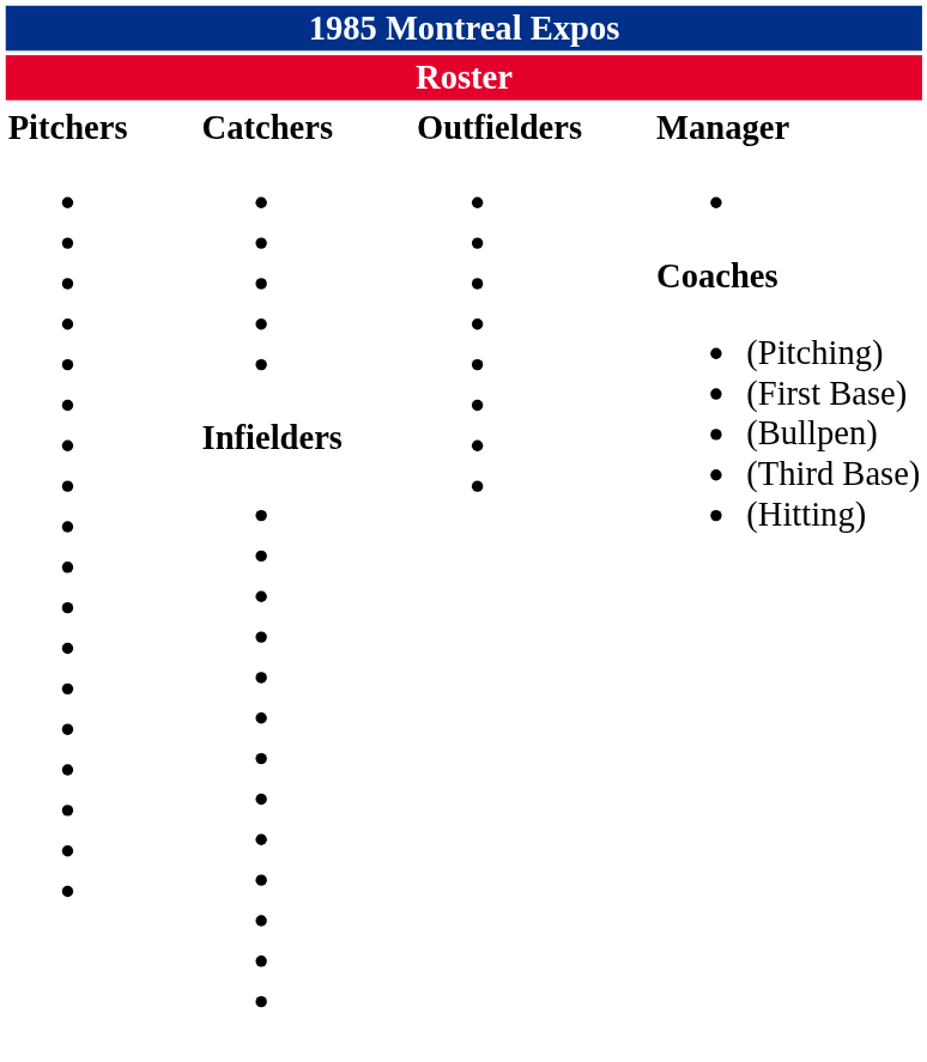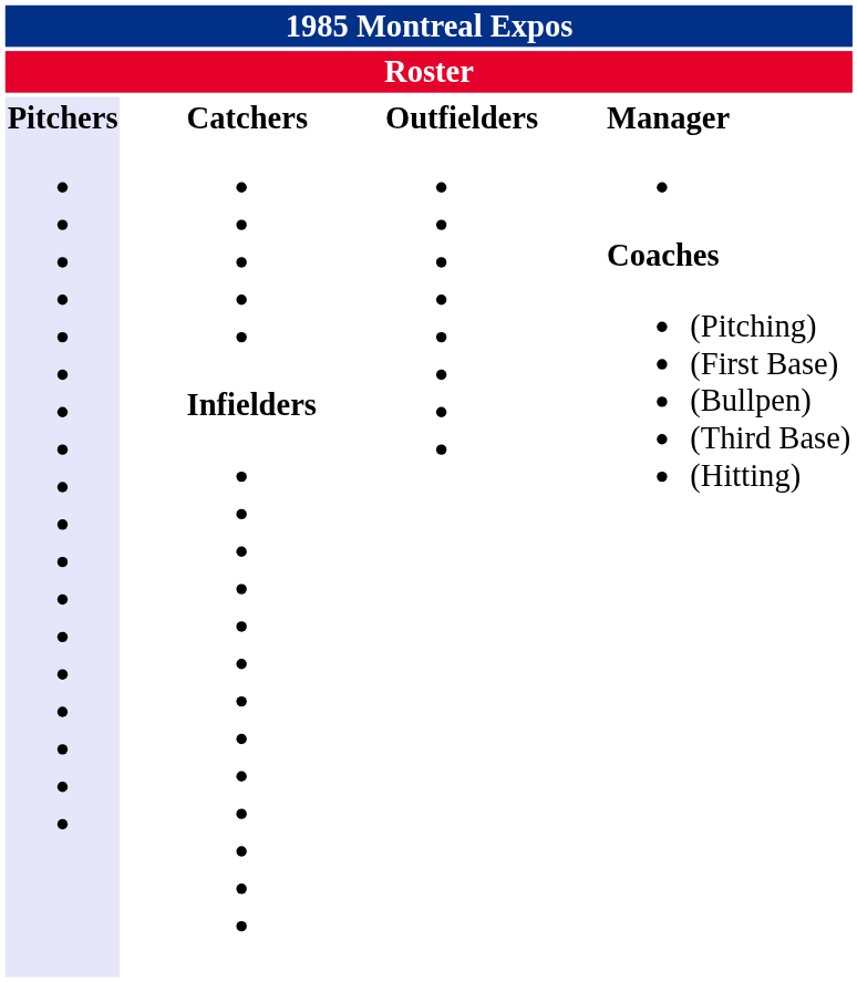Pitchers | column 1: no background -> lavender background
